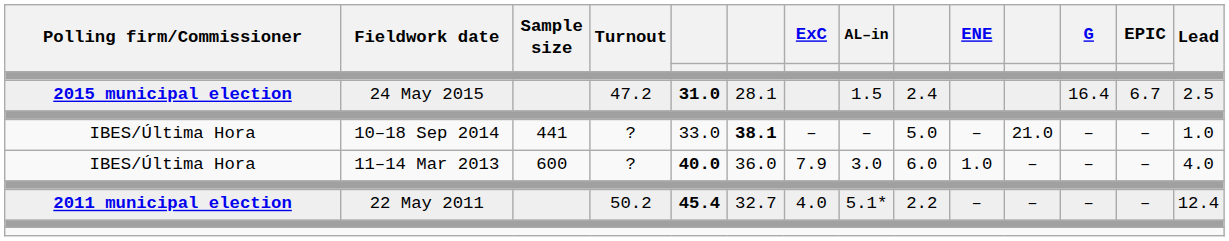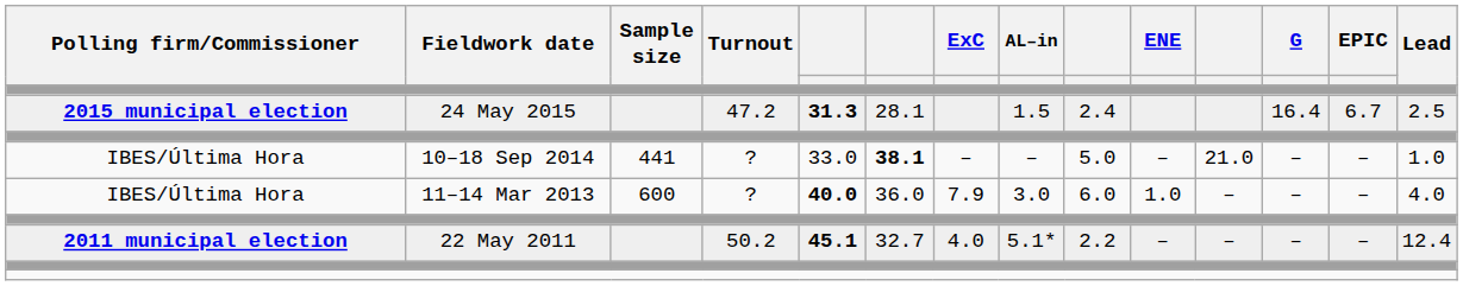24 May 2015 | column 5: 31.0 -> 31.3
22 May 2011 | column 5: 45.4 -> 45.1
